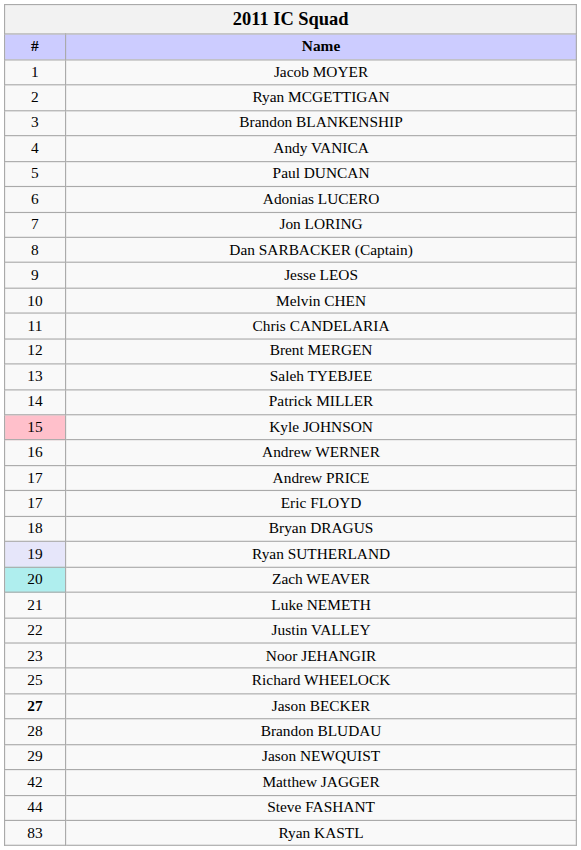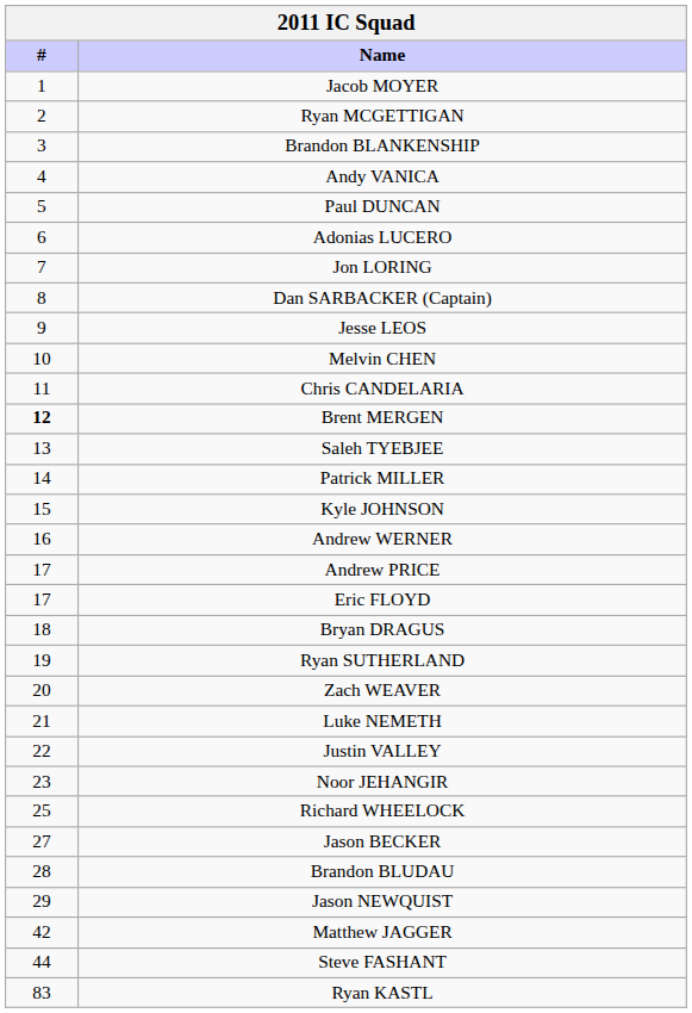Brent MERGEN | #: normal -> bold
Kyle JOHNSON | #: pink background -> no background
Ryan SUTHERLAND | #: lavender background -> no background
Zach WEAVER | #: paleturquoise background -> no background
Jason BECKER | #: bold -> normal
